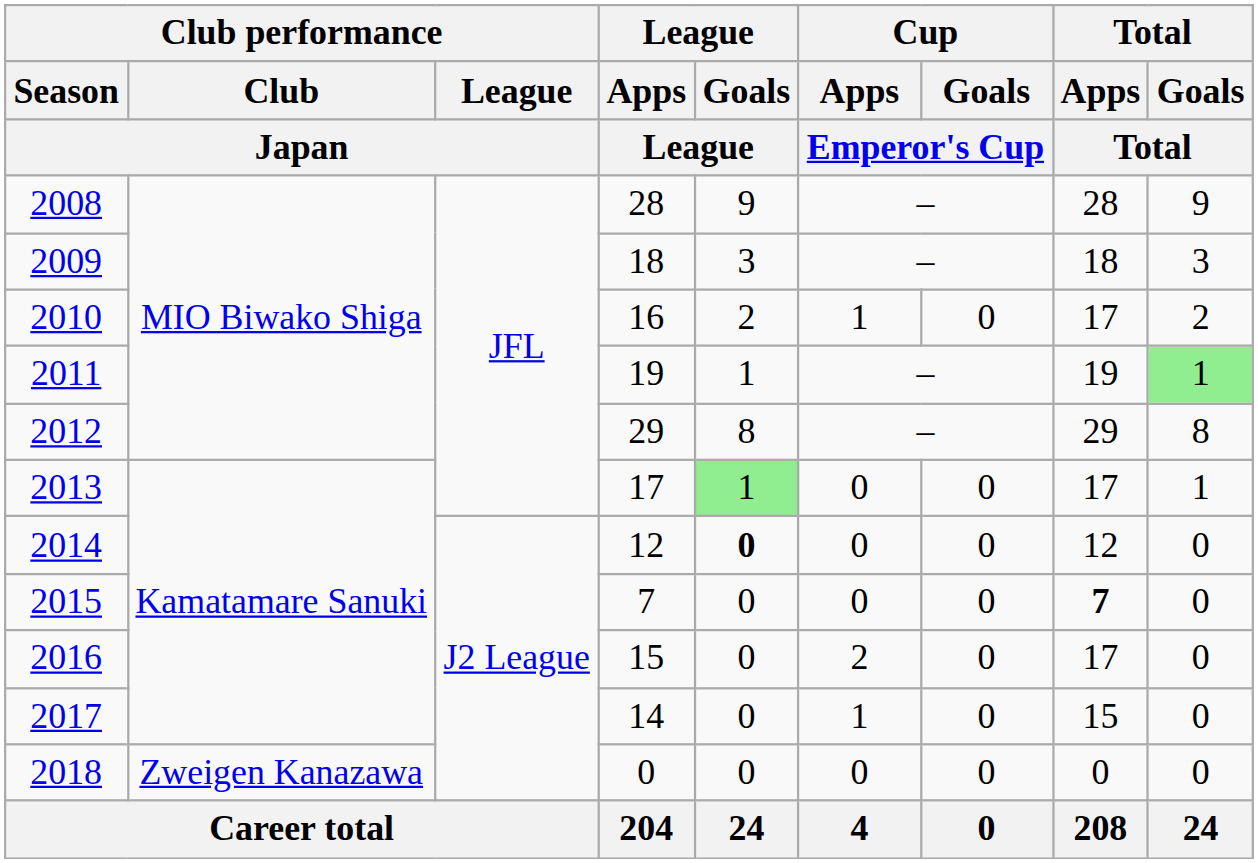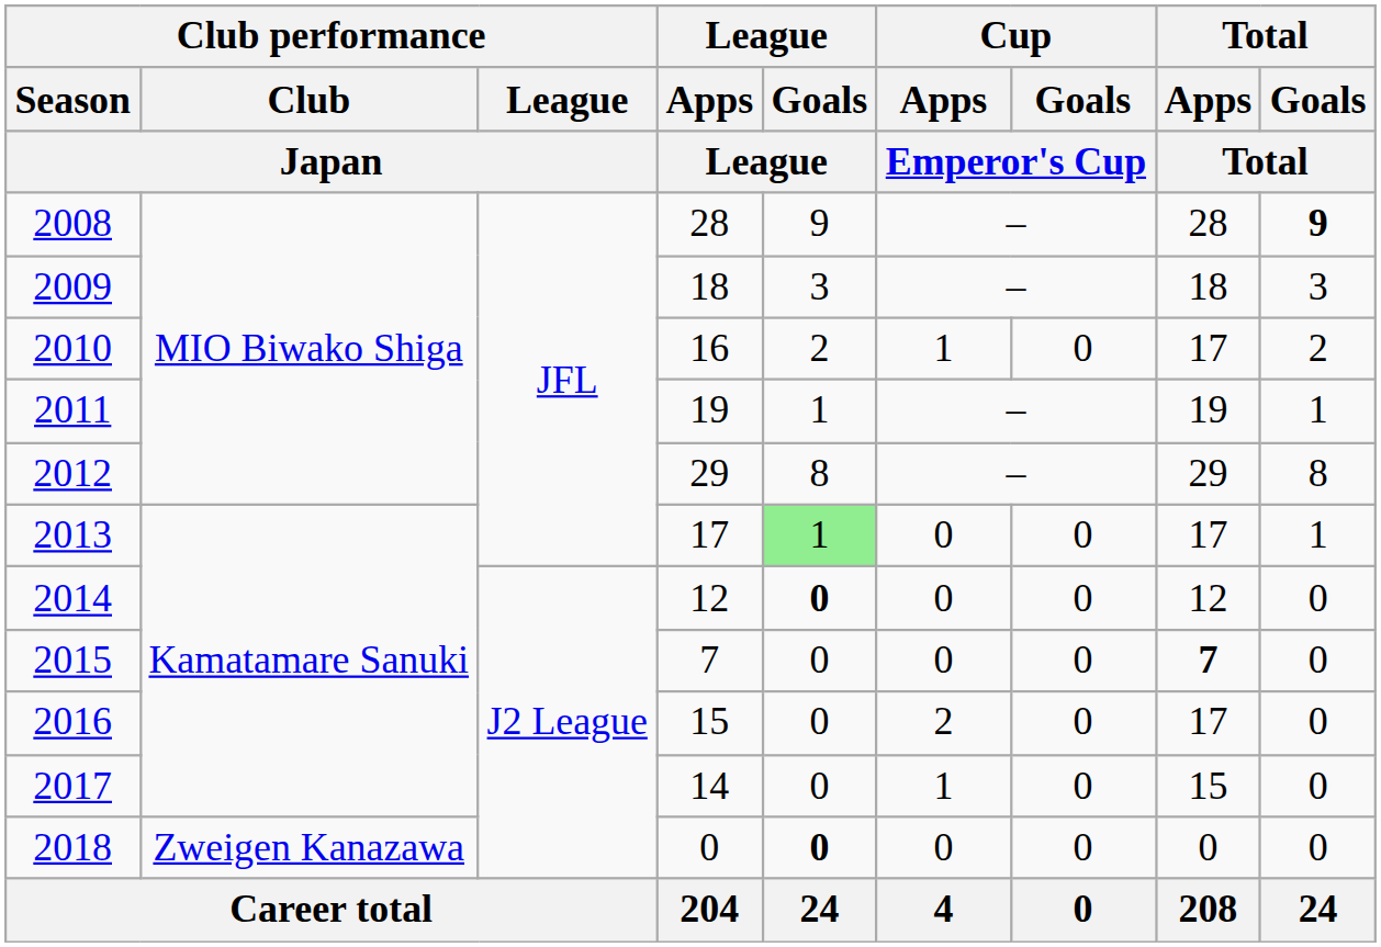2008 | Total / Goals / Total: normal -> bold
2011 | Total / Goals / Total: lightgreen background -> no background
2018 | League / Goals / League: normal -> bold
